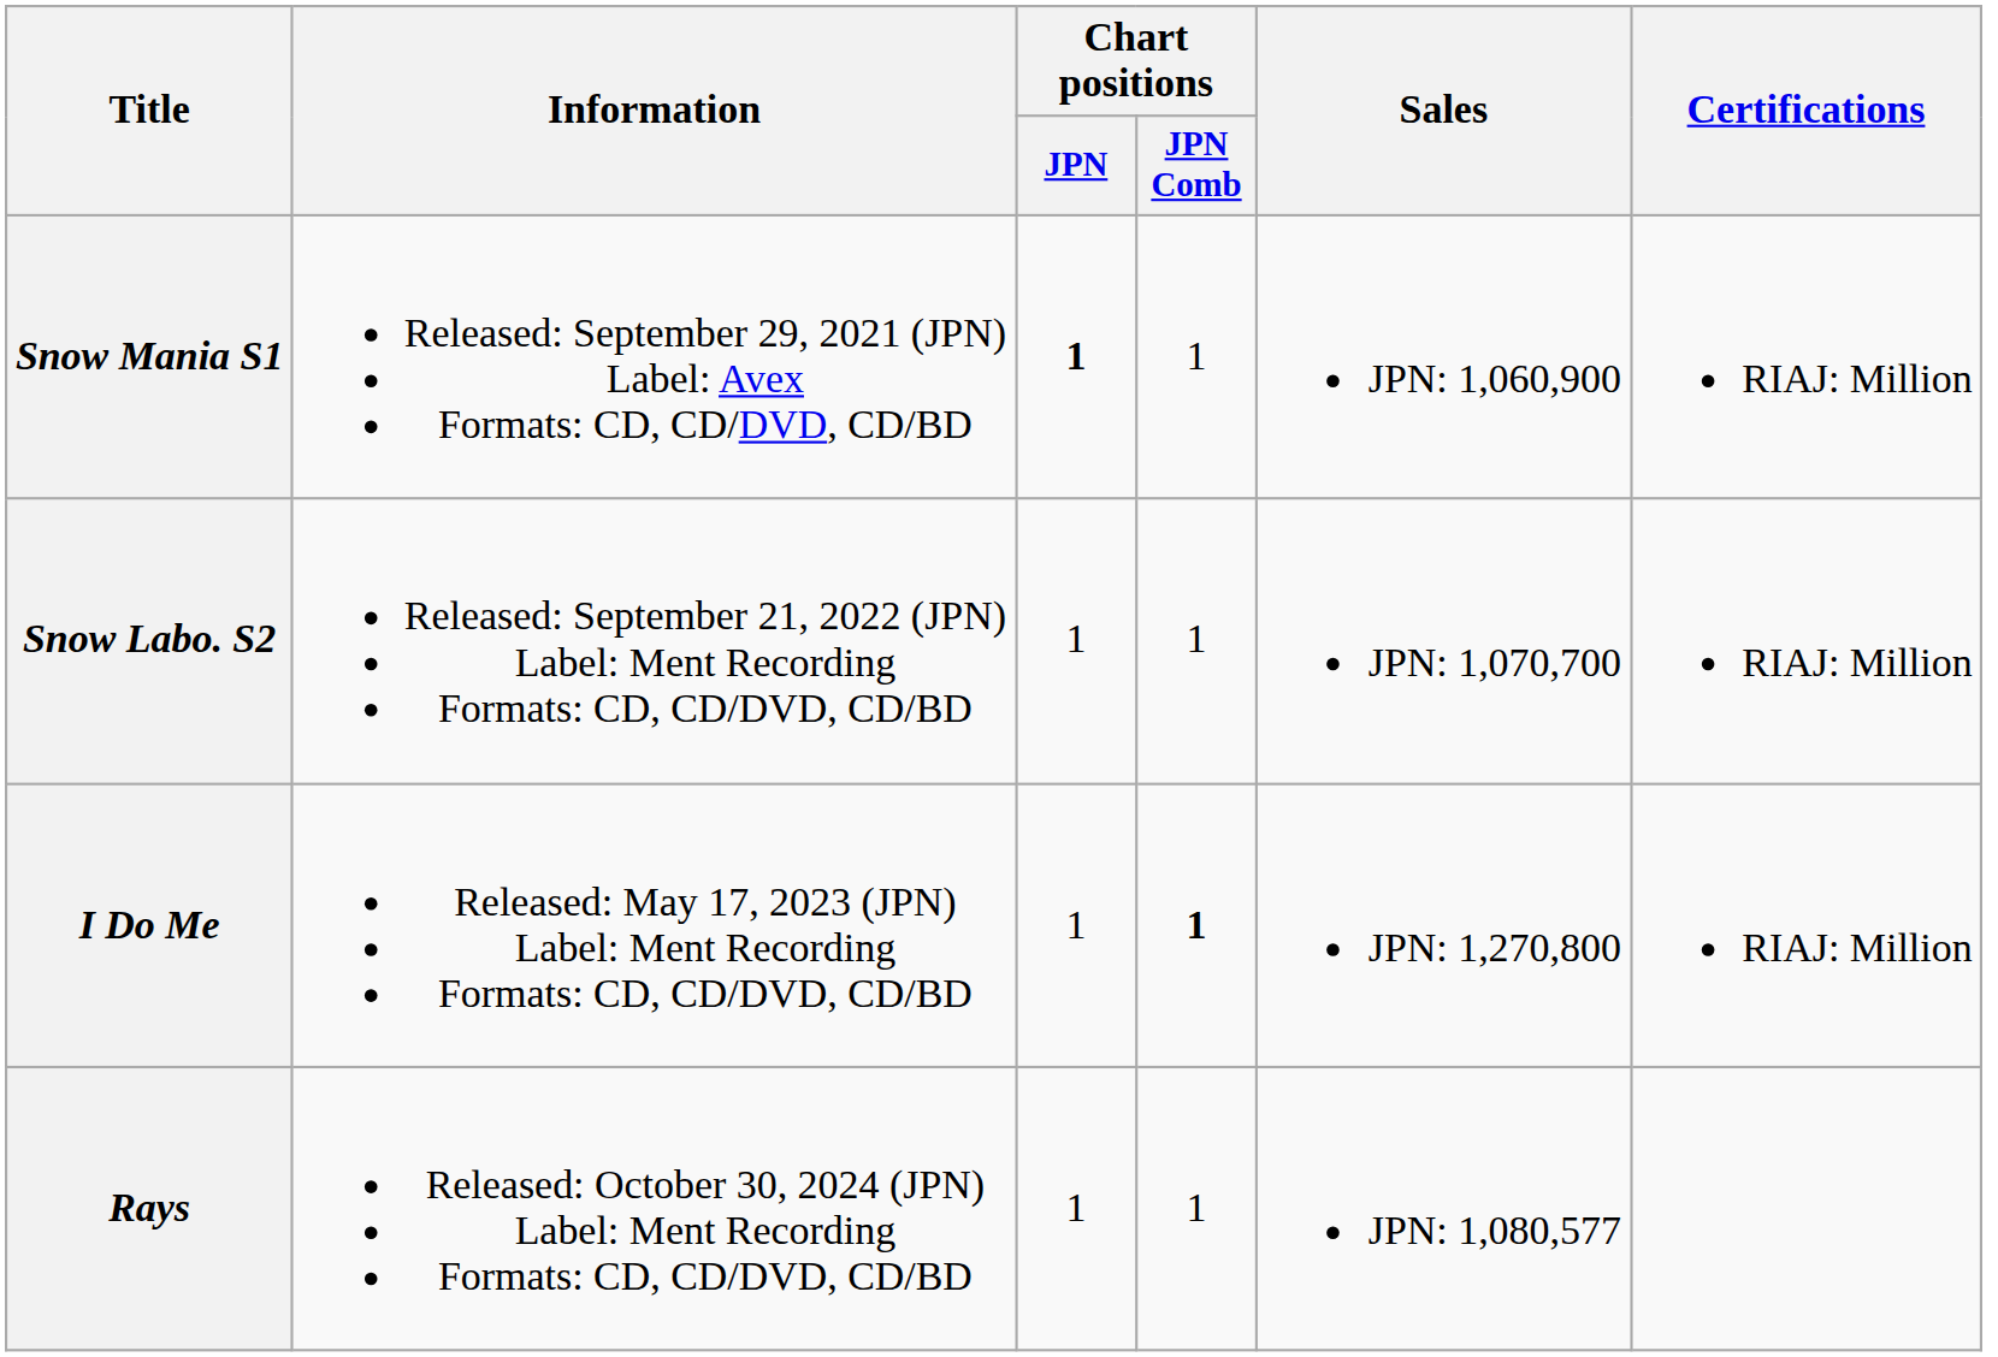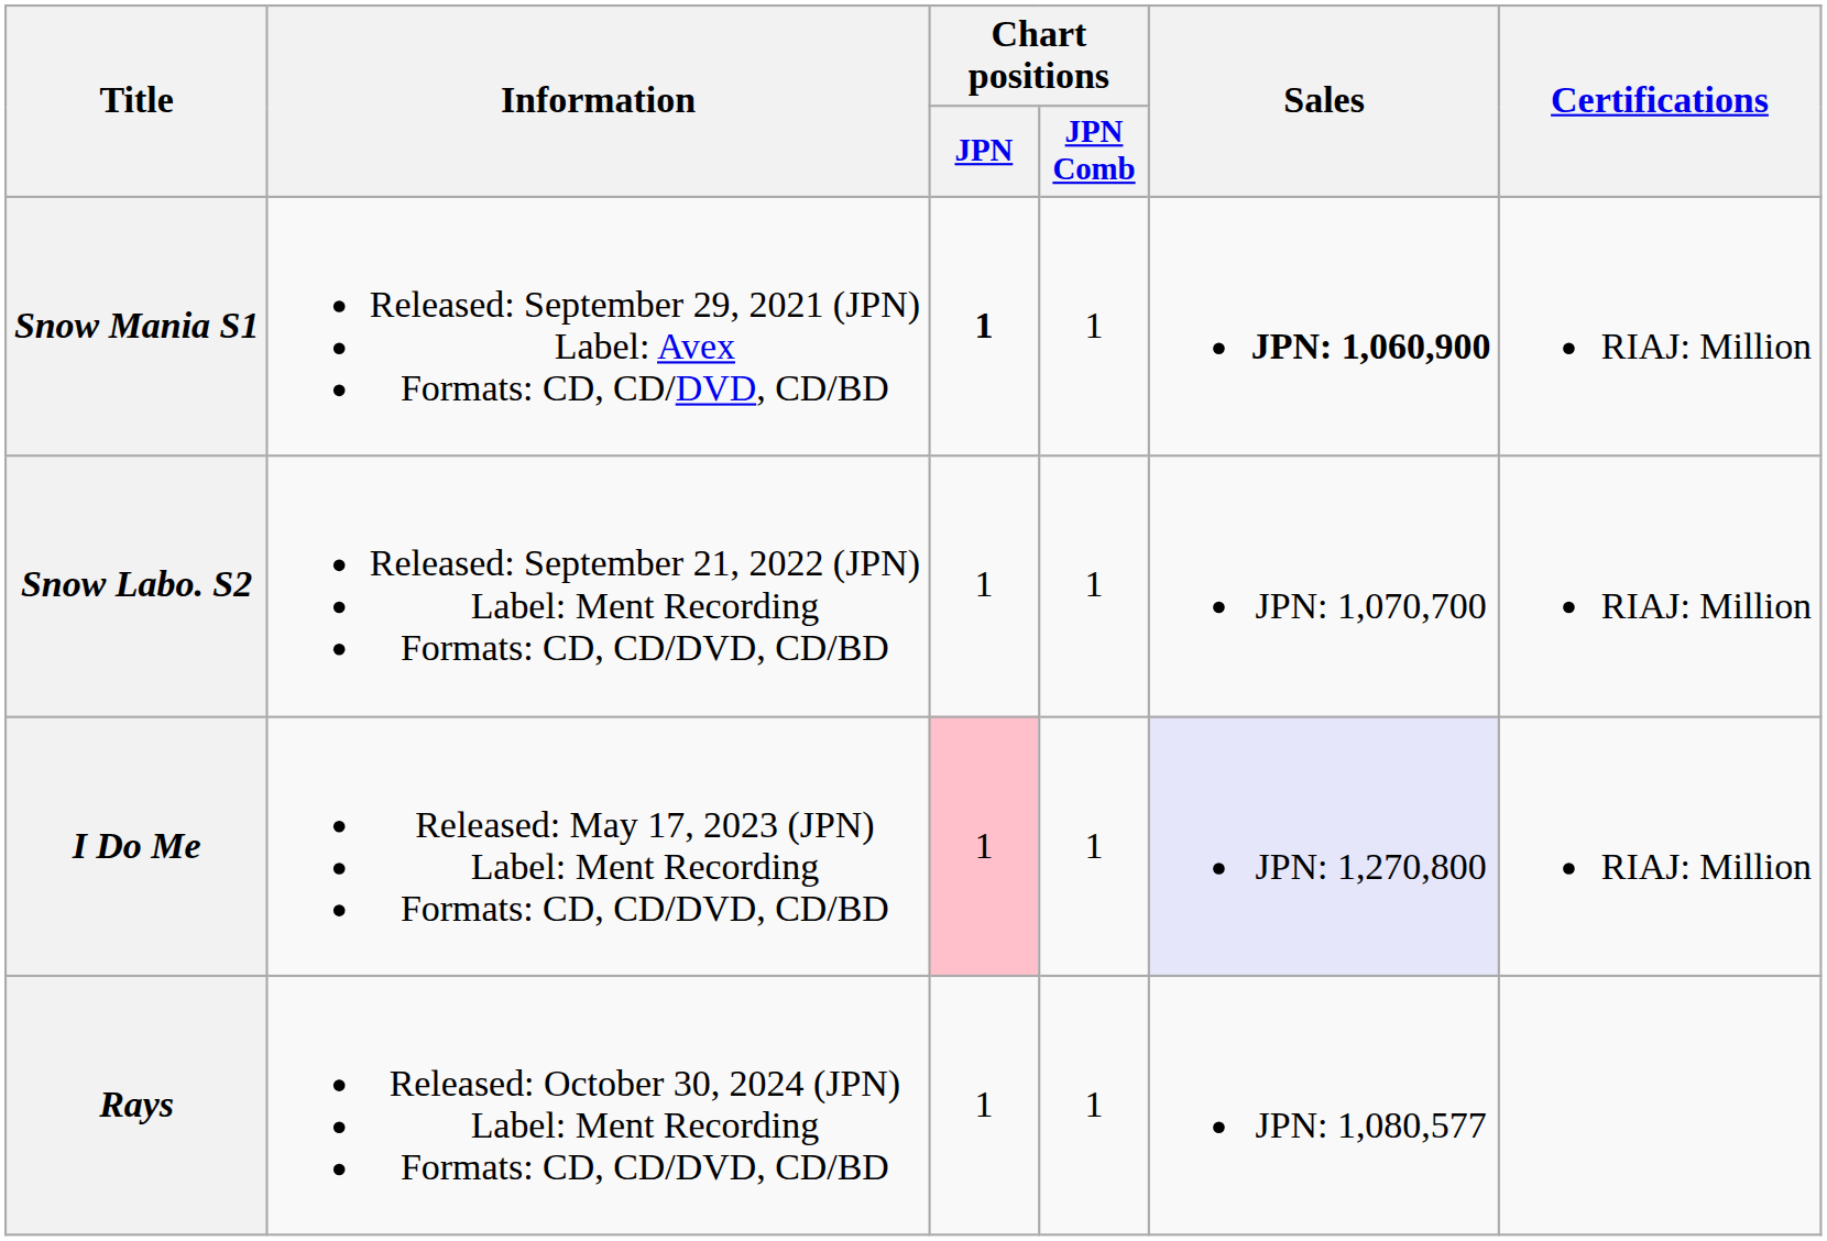Snow Mania S1 | Sales: normal -> bold
I Do Me | Chart positions / JPN: no background -> pink background
I Do Me | Chart positions / JPN Comb: bold -> normal
I Do Me | Sales: no background -> lavender background
